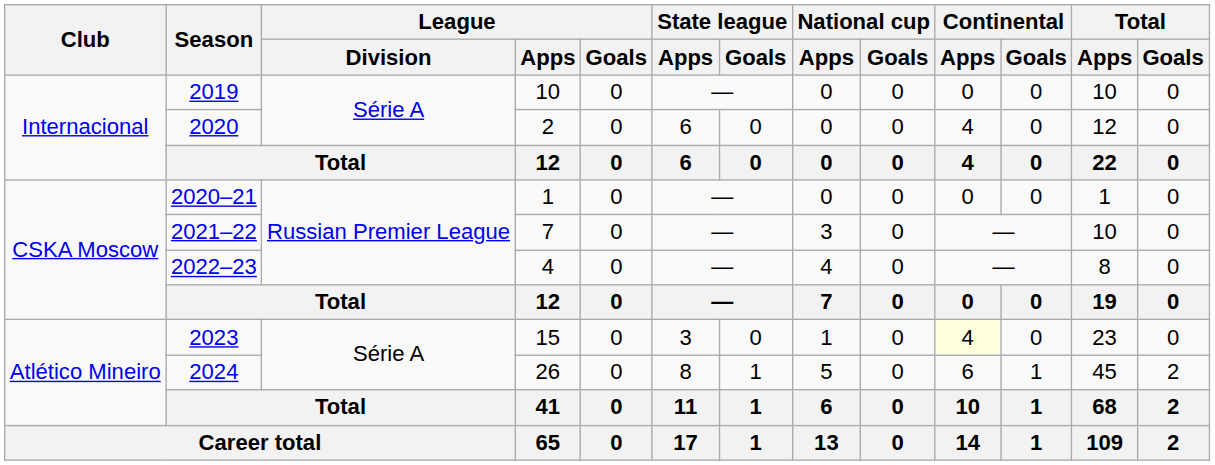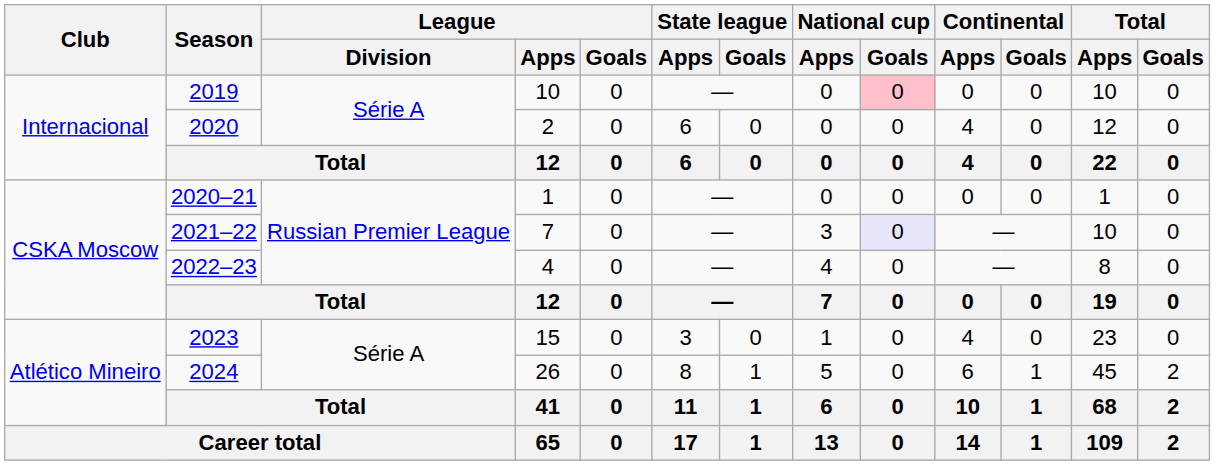2019 | National cup / Goals: no background -> pink background
2021–22 | National cup / Goals: no background -> lavender background
2023 | Continental / Apps: lightyellow background -> no background
